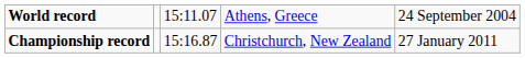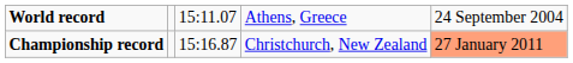Championship record | column 5: no background -> lightsalmon background
